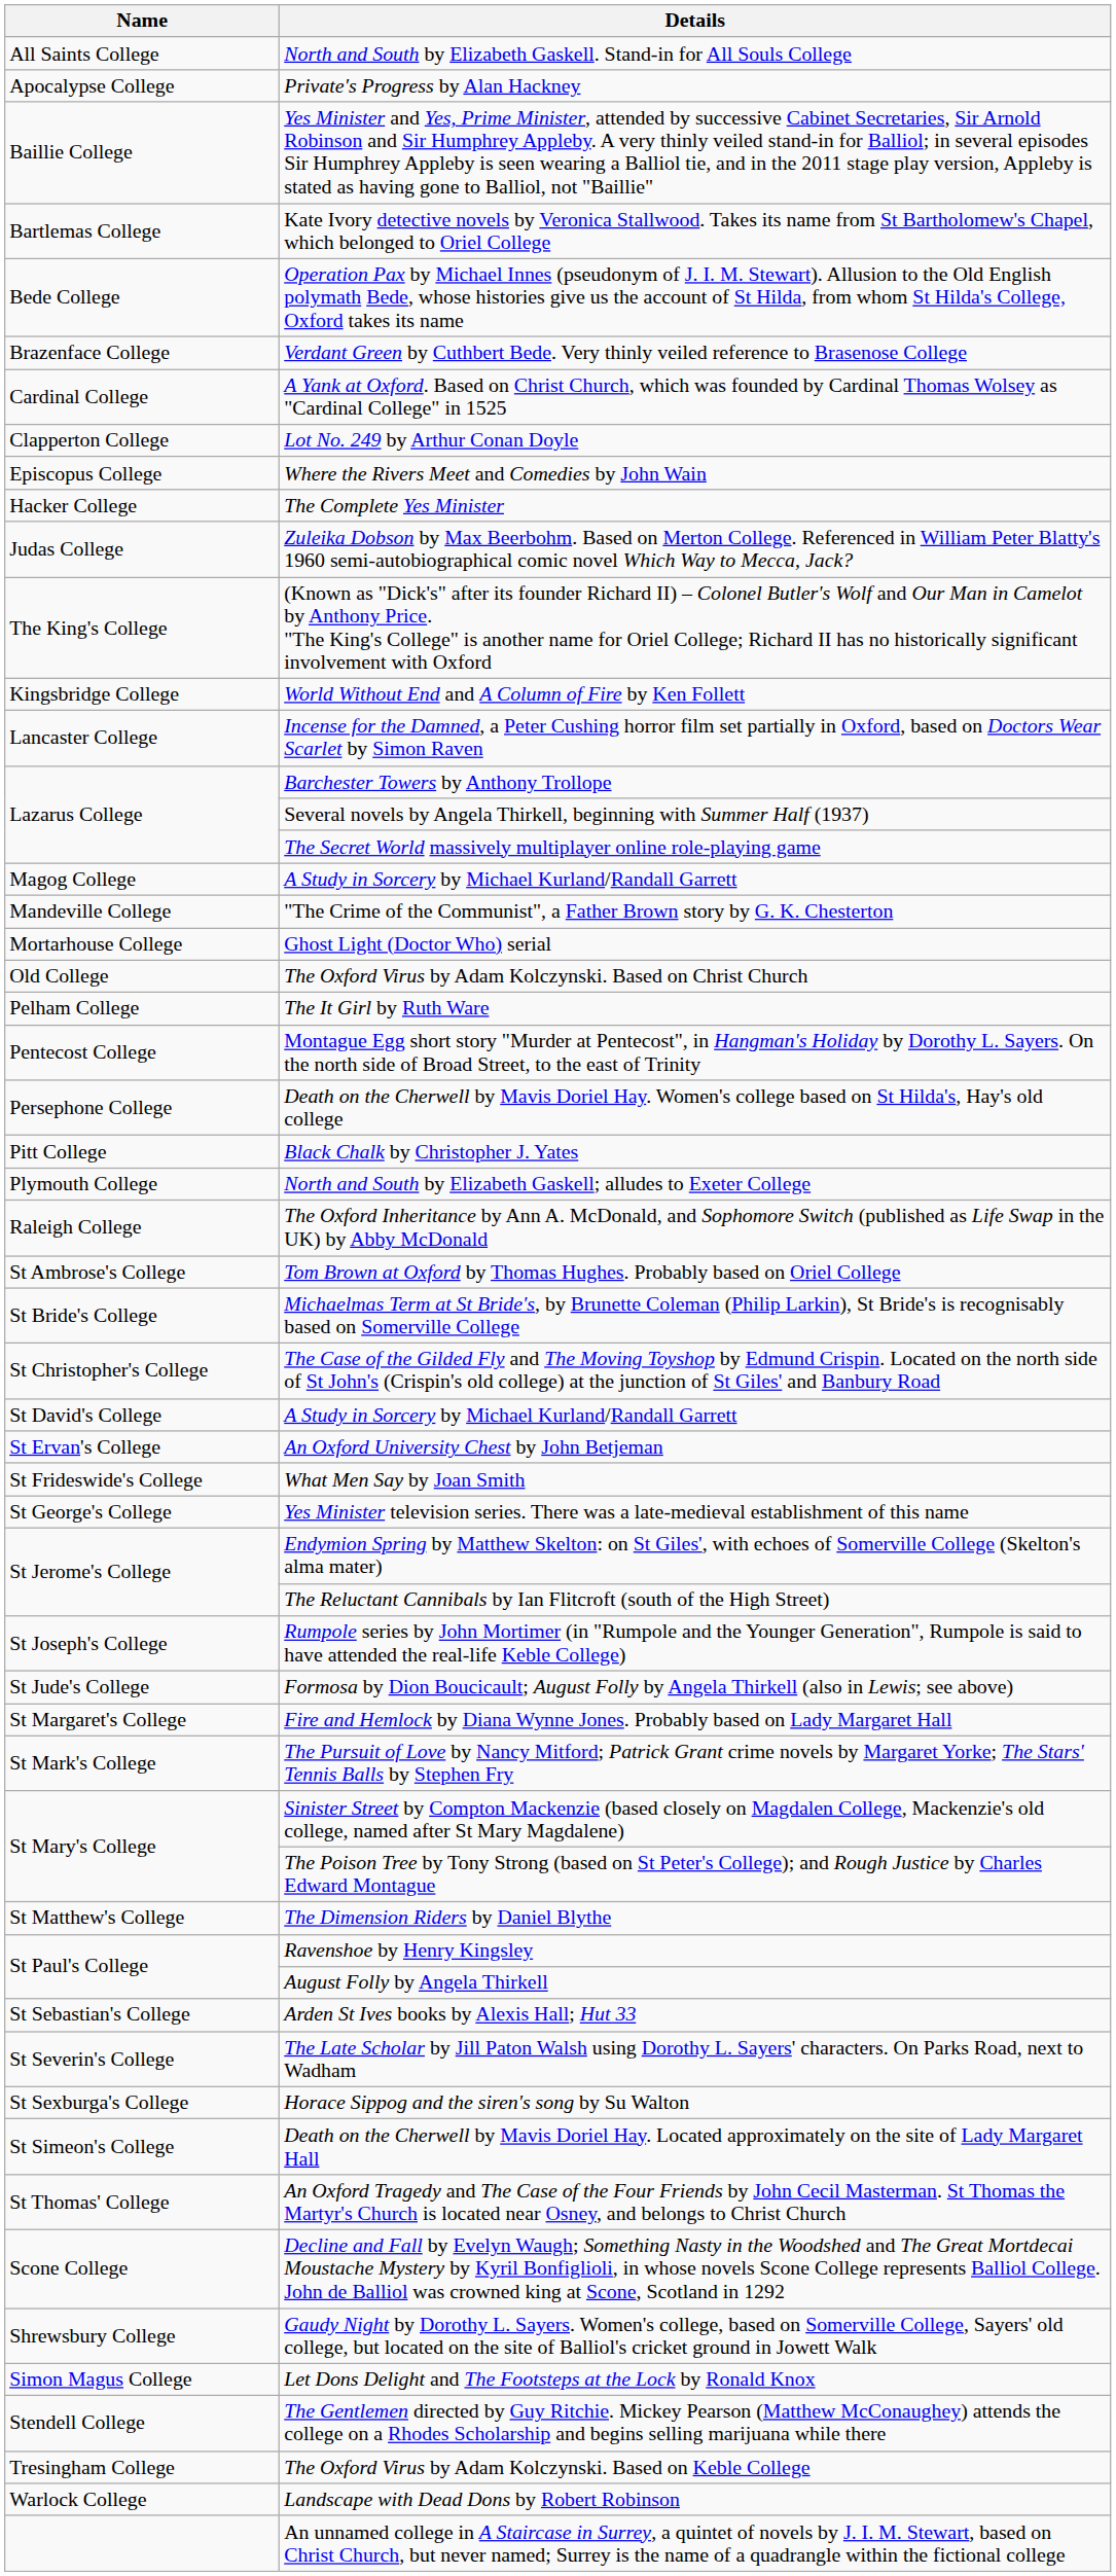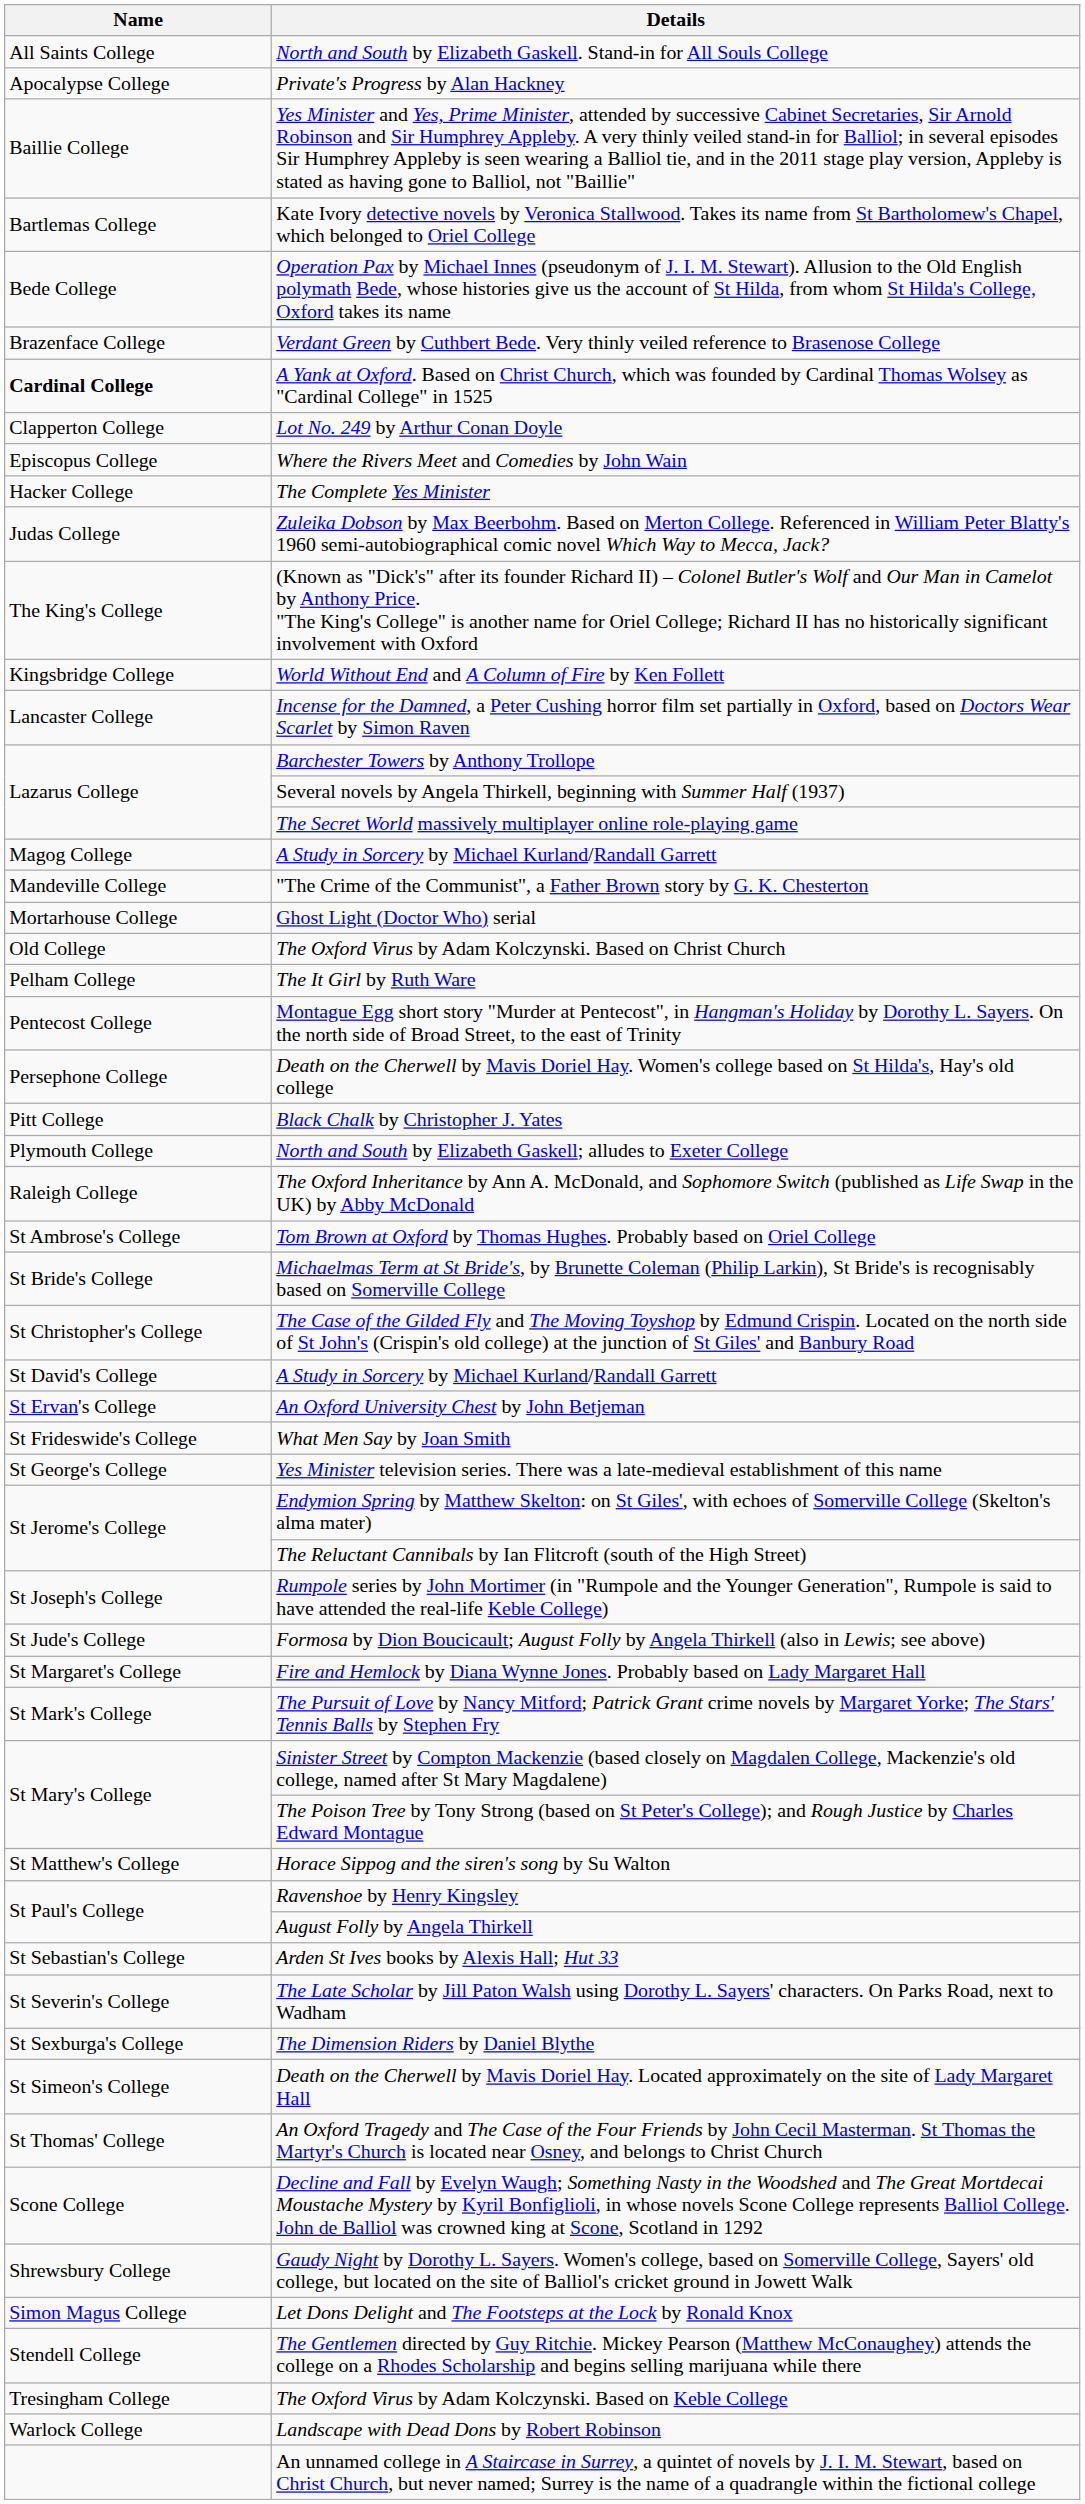row 8 | Name: normal -> bold
row 44 | Details: The Dimension Riders by Daniel Blythe -> Horace Sippog and the siren's song by Su Walton
row 49 | Details: Horace Sippog and the siren's song by Su Walton -> The Dimension Riders by Daniel Blythe
